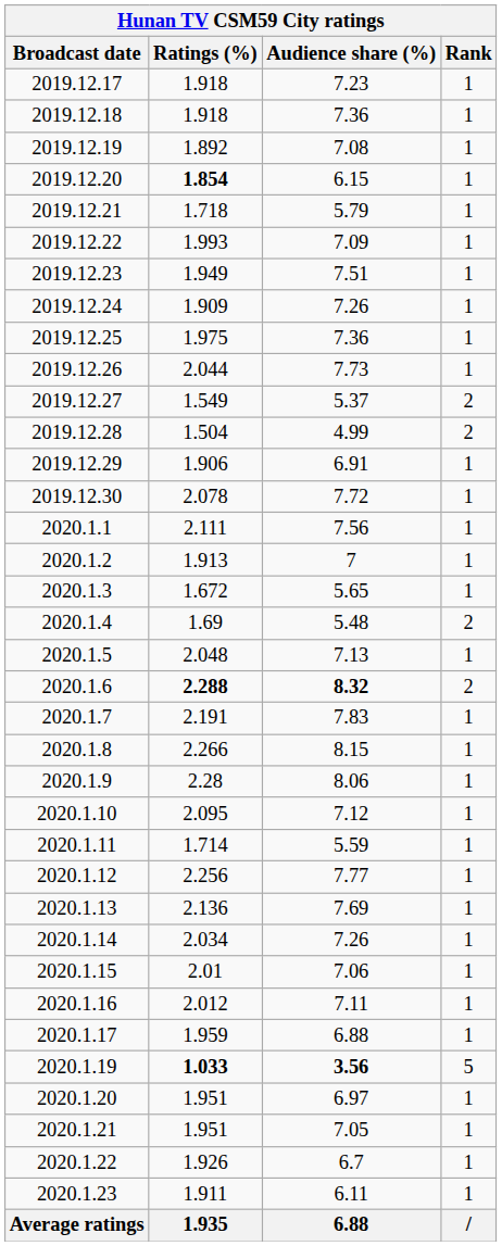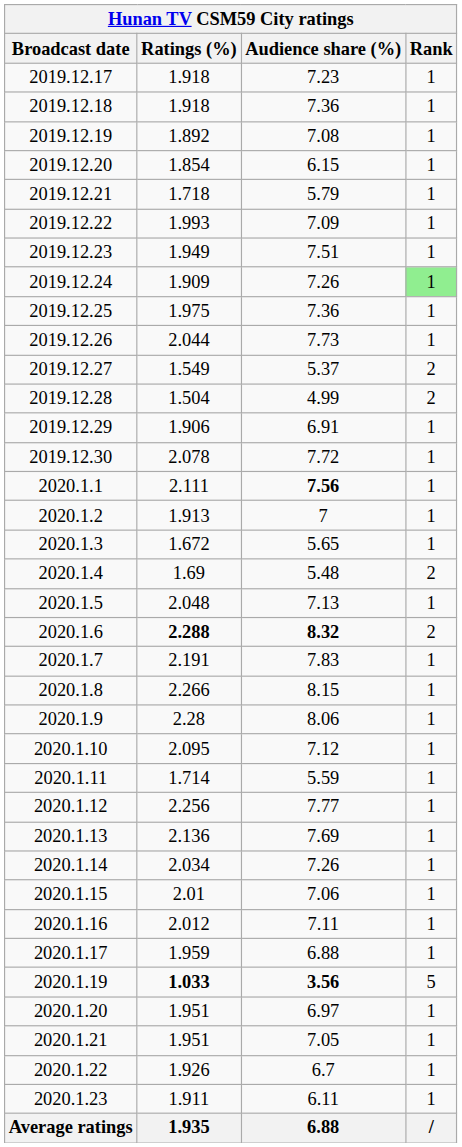2019.12.20 | Ratings (%): bold -> normal
2019.12.24 | Rank: no background -> lightgreen background
2020.1.1 | Audience share (%): normal -> bold
